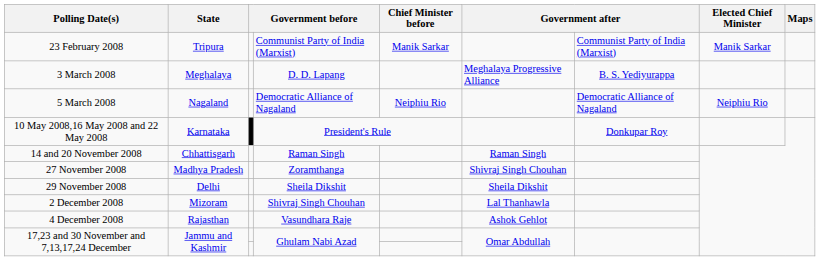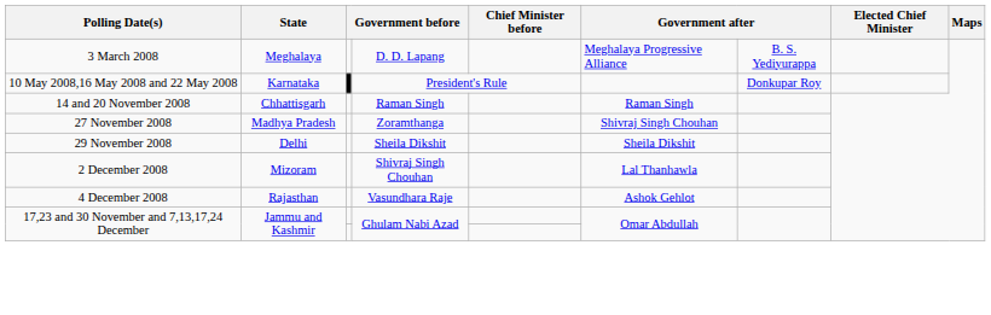- row: 23 February 2008 | Tripura | Communist Party of India (Marxist) | Manik Sarkar | Communist Party of India (Marxist) | Manik Sarkar
- row: 5 March 2008 | Nagaland | Democratic Alliance of Nagaland | Neiphiu Rio | Democratic Alliance of Nagaland | Neiphiu Rio
